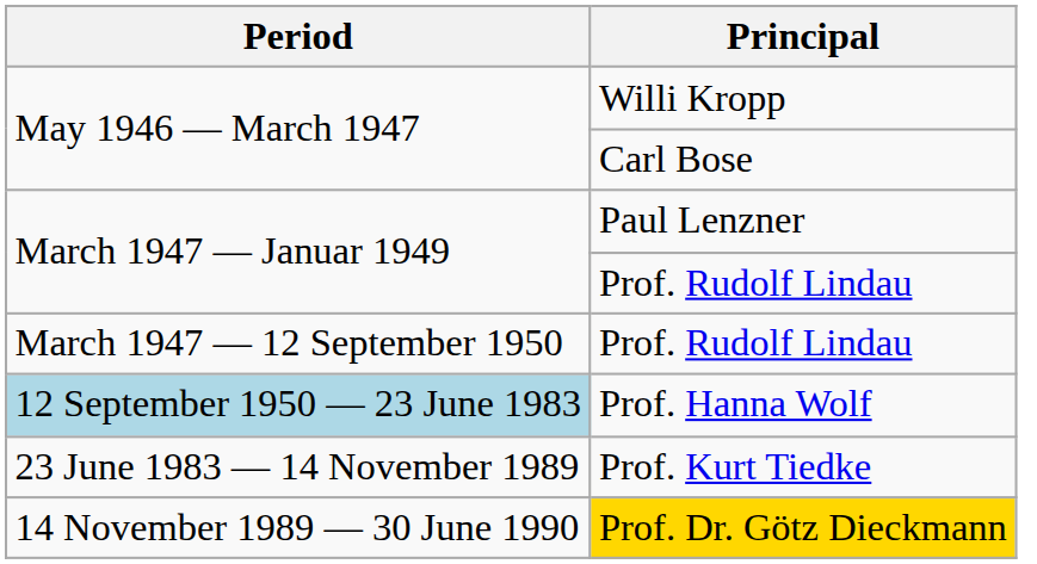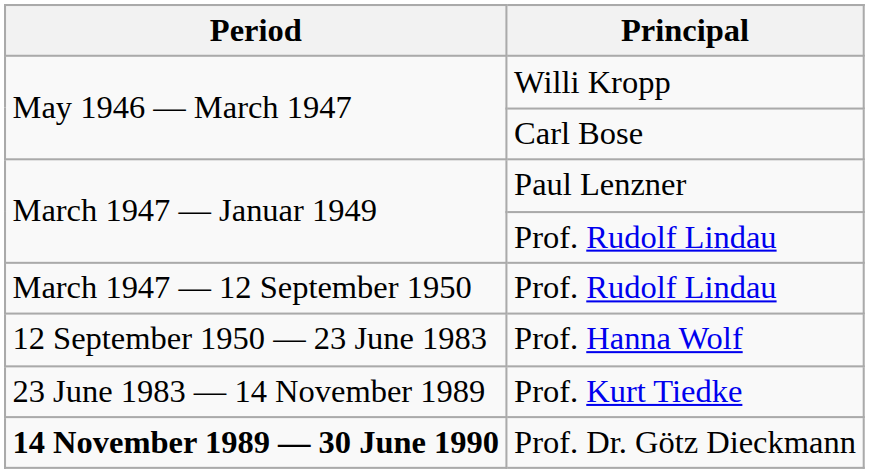row 7 | Period: lightblue background -> no background
row 9 | Period: normal -> bold
row 9 | Principal: gold background -> no background
